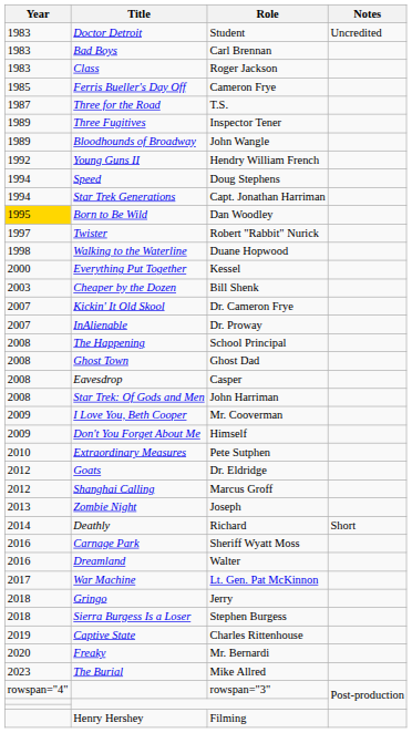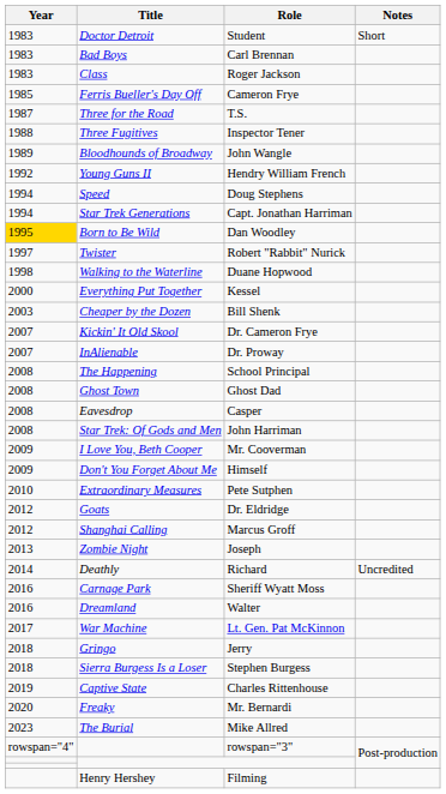Student | Notes: Uncredited -> Short
Inspector Tener | Year: 1989 -> 1988
Richard | Notes: Short -> Uncredited
